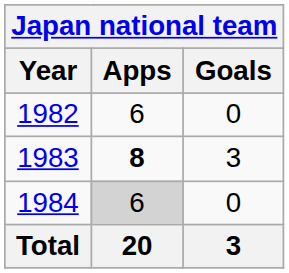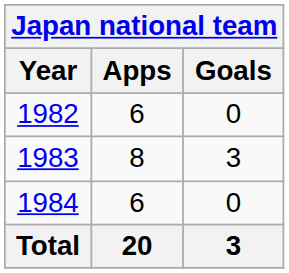1983 | Apps: bold -> normal
1984 | Apps: lightgrey background -> no background
